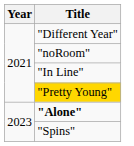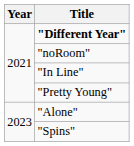"Different Year" | Title: normal -> bold
"Pretty Young" | Title: gold background -> no background
"Alone" | Title: bold -> normal
